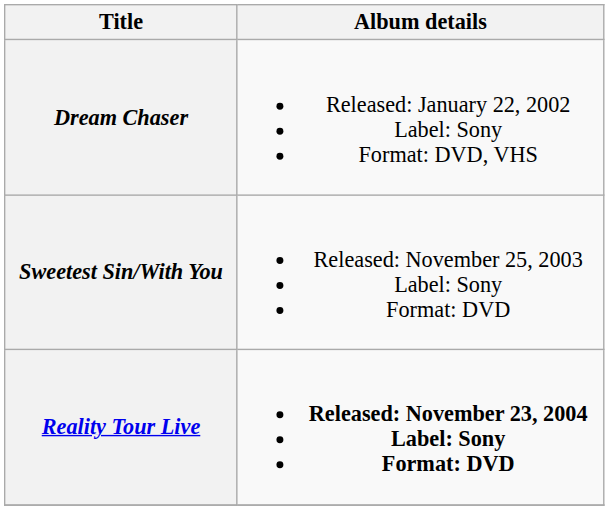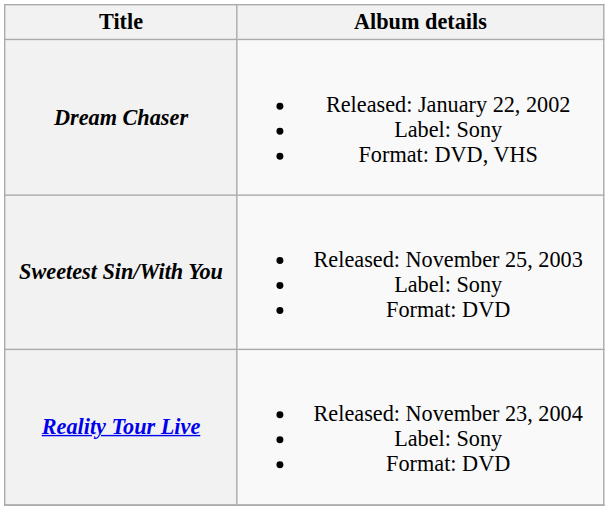Reality Tour Live | Album details: bold -> normal
